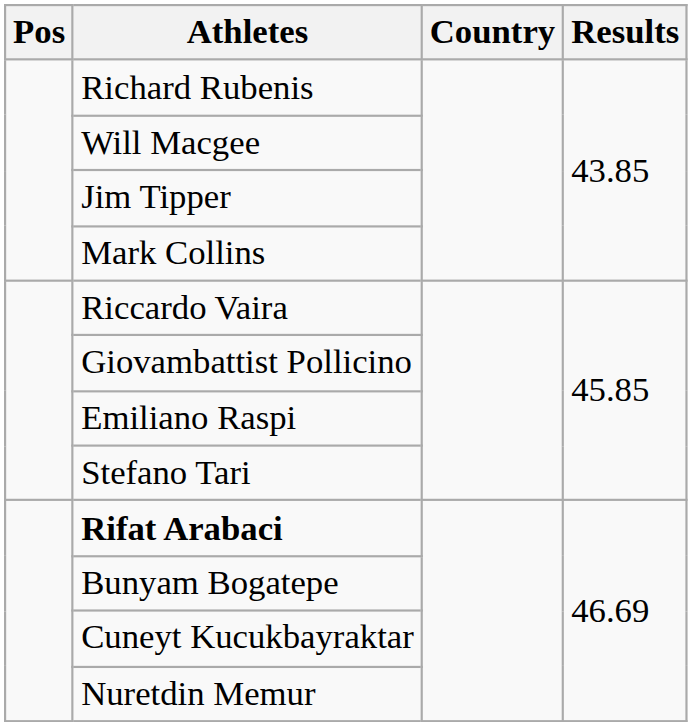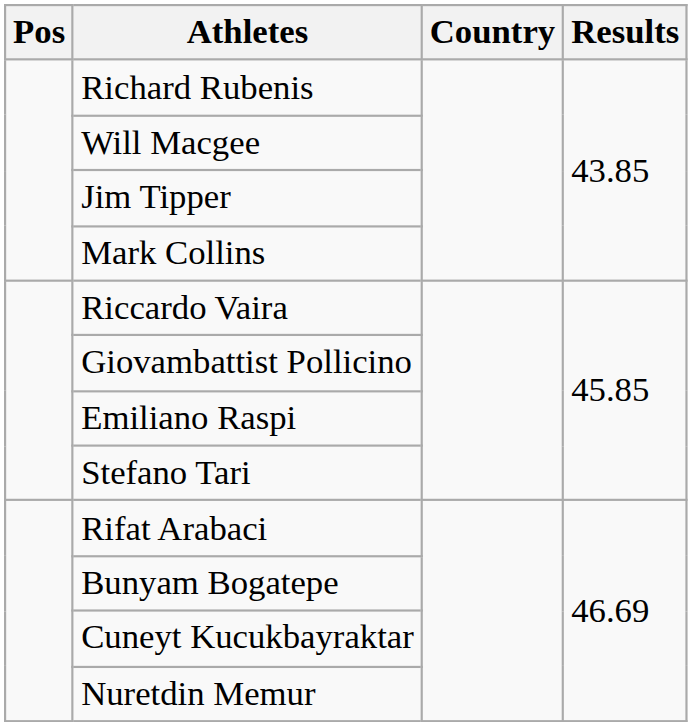Rifat Arabaci | Athletes: bold -> normal
